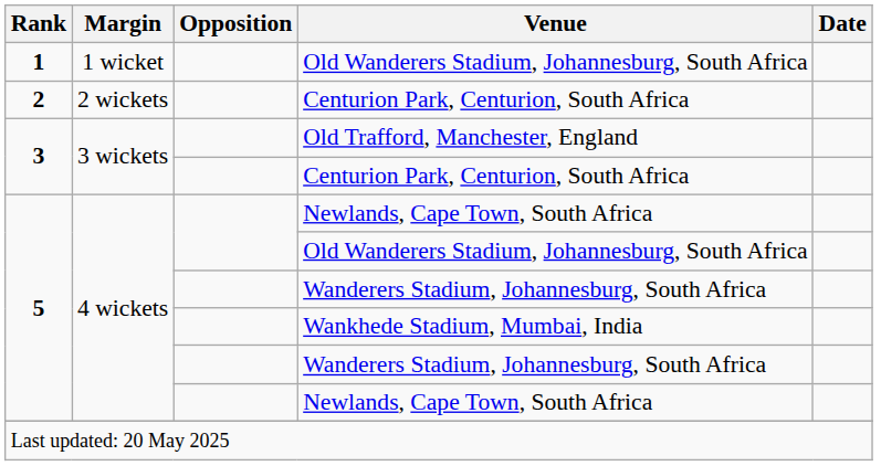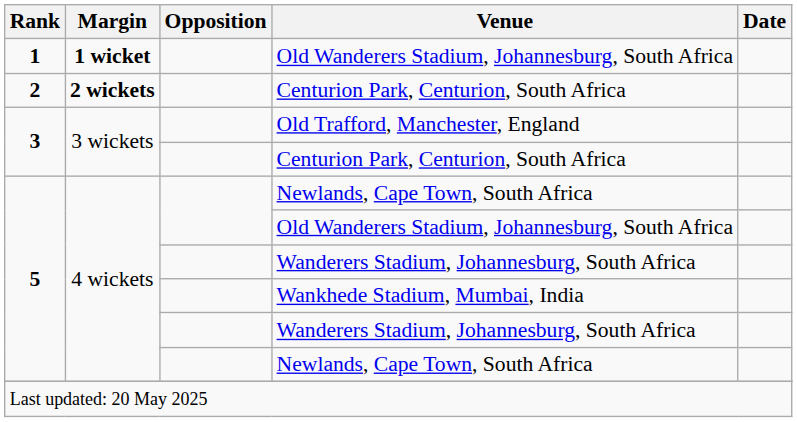1 / Old Wanderers Stadium, Johannesburg, South Africa | Margin: normal -> bold
2 / Centurion Park, Centurion, South Africa | Margin: normal -> bold
